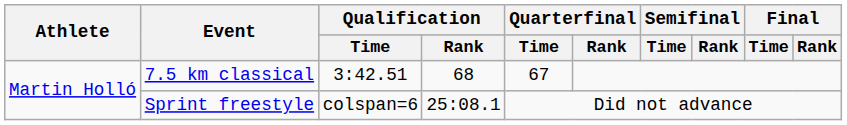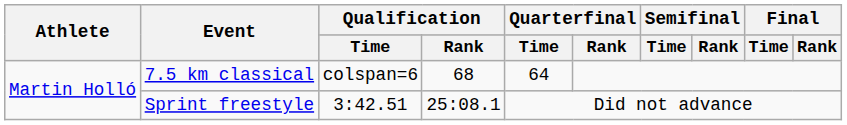7.5 km classical | Qualification / Time: 3:42.51 -> colspan=6
7.5 km classical | Quarterfinal / Time: 67 -> 64
Sprint freestyle | Qualification / Time: colspan=6 -> 3:42.51
